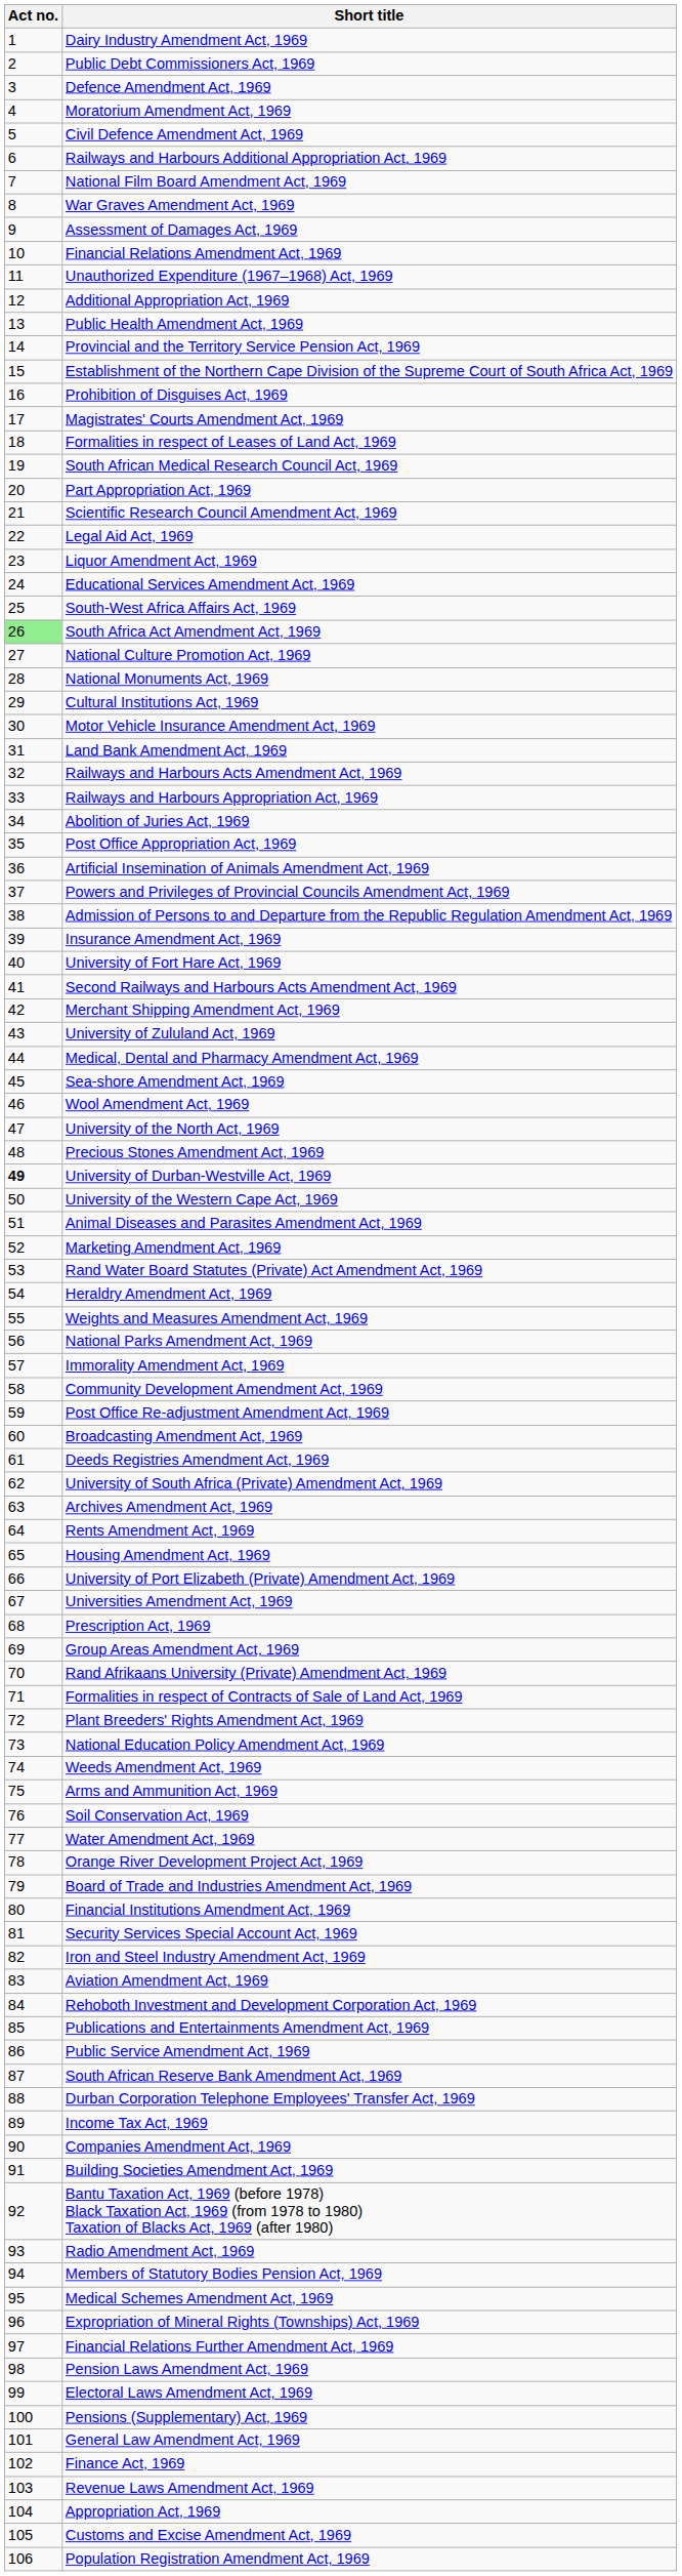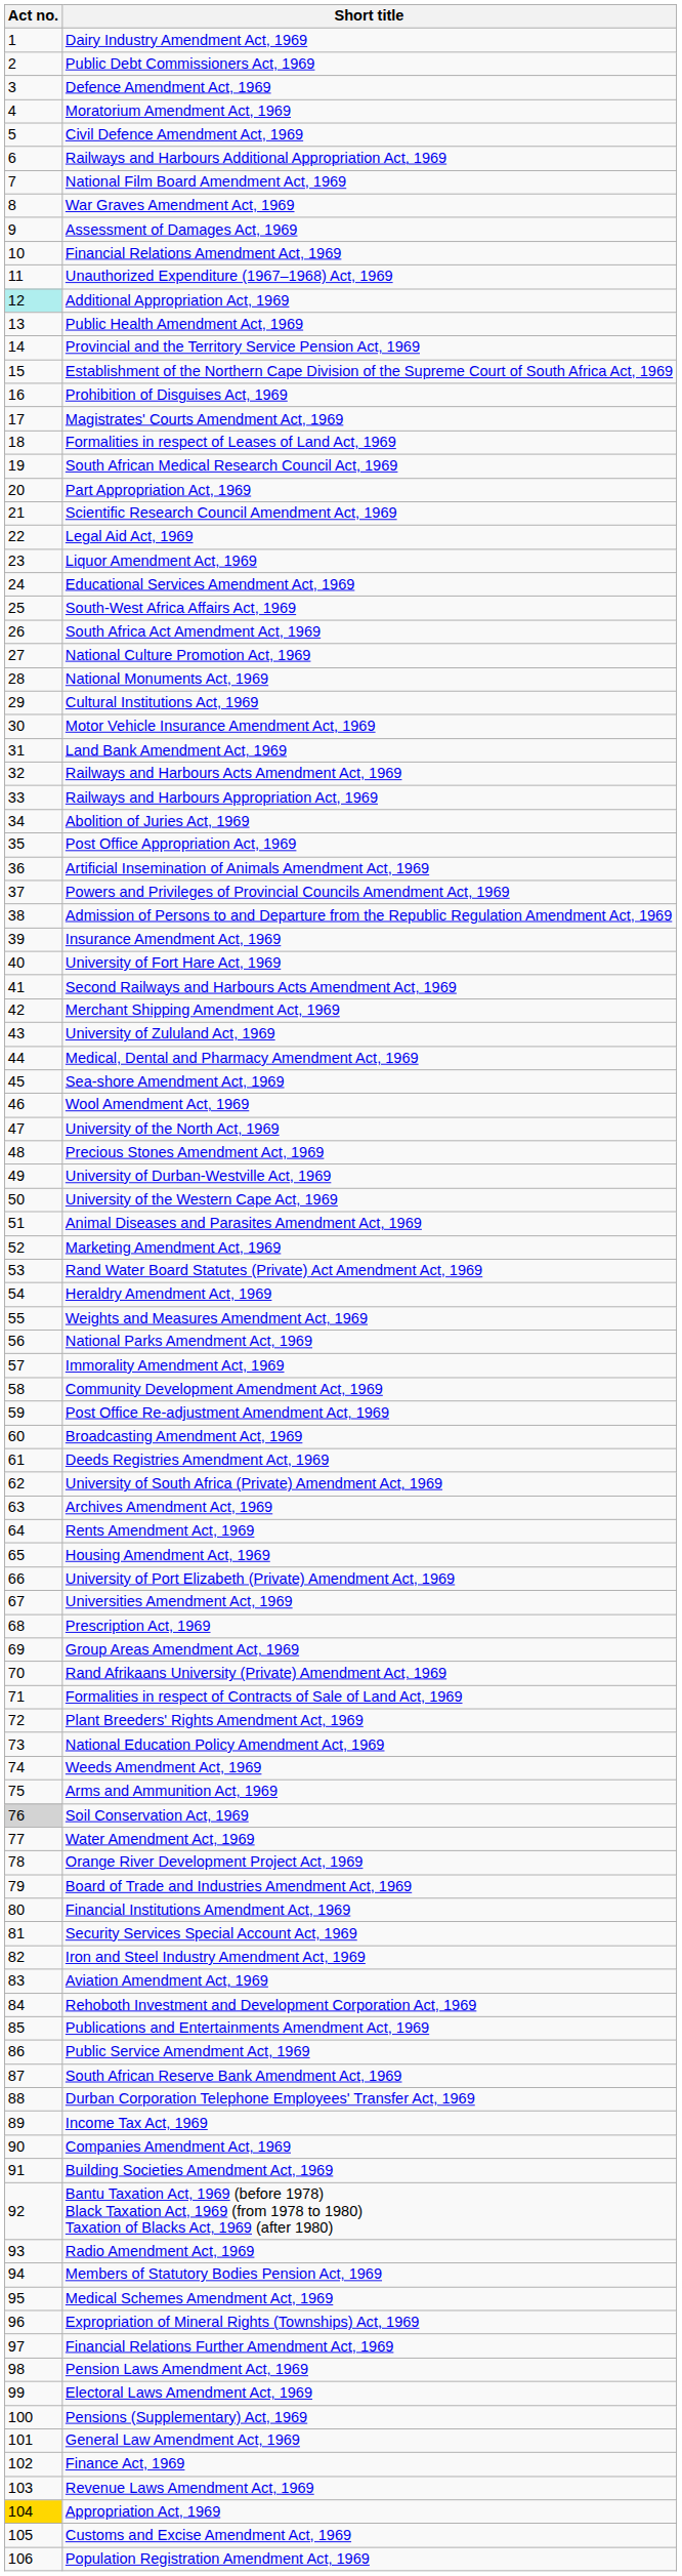Additional Appropriation Act, 1969 | Act no.: no background -> paleturquoise background
South Africa Act Amendment Act, 1969 | Act no.: lightgreen background -> no background
University of Durban-Westville Act, 1969 | Act no.: bold -> normal
Soil Conservation Act, 1969 | Act no.: no background -> lightgrey background
Appropriation Act, 1969 | Act no.: no background -> gold background
